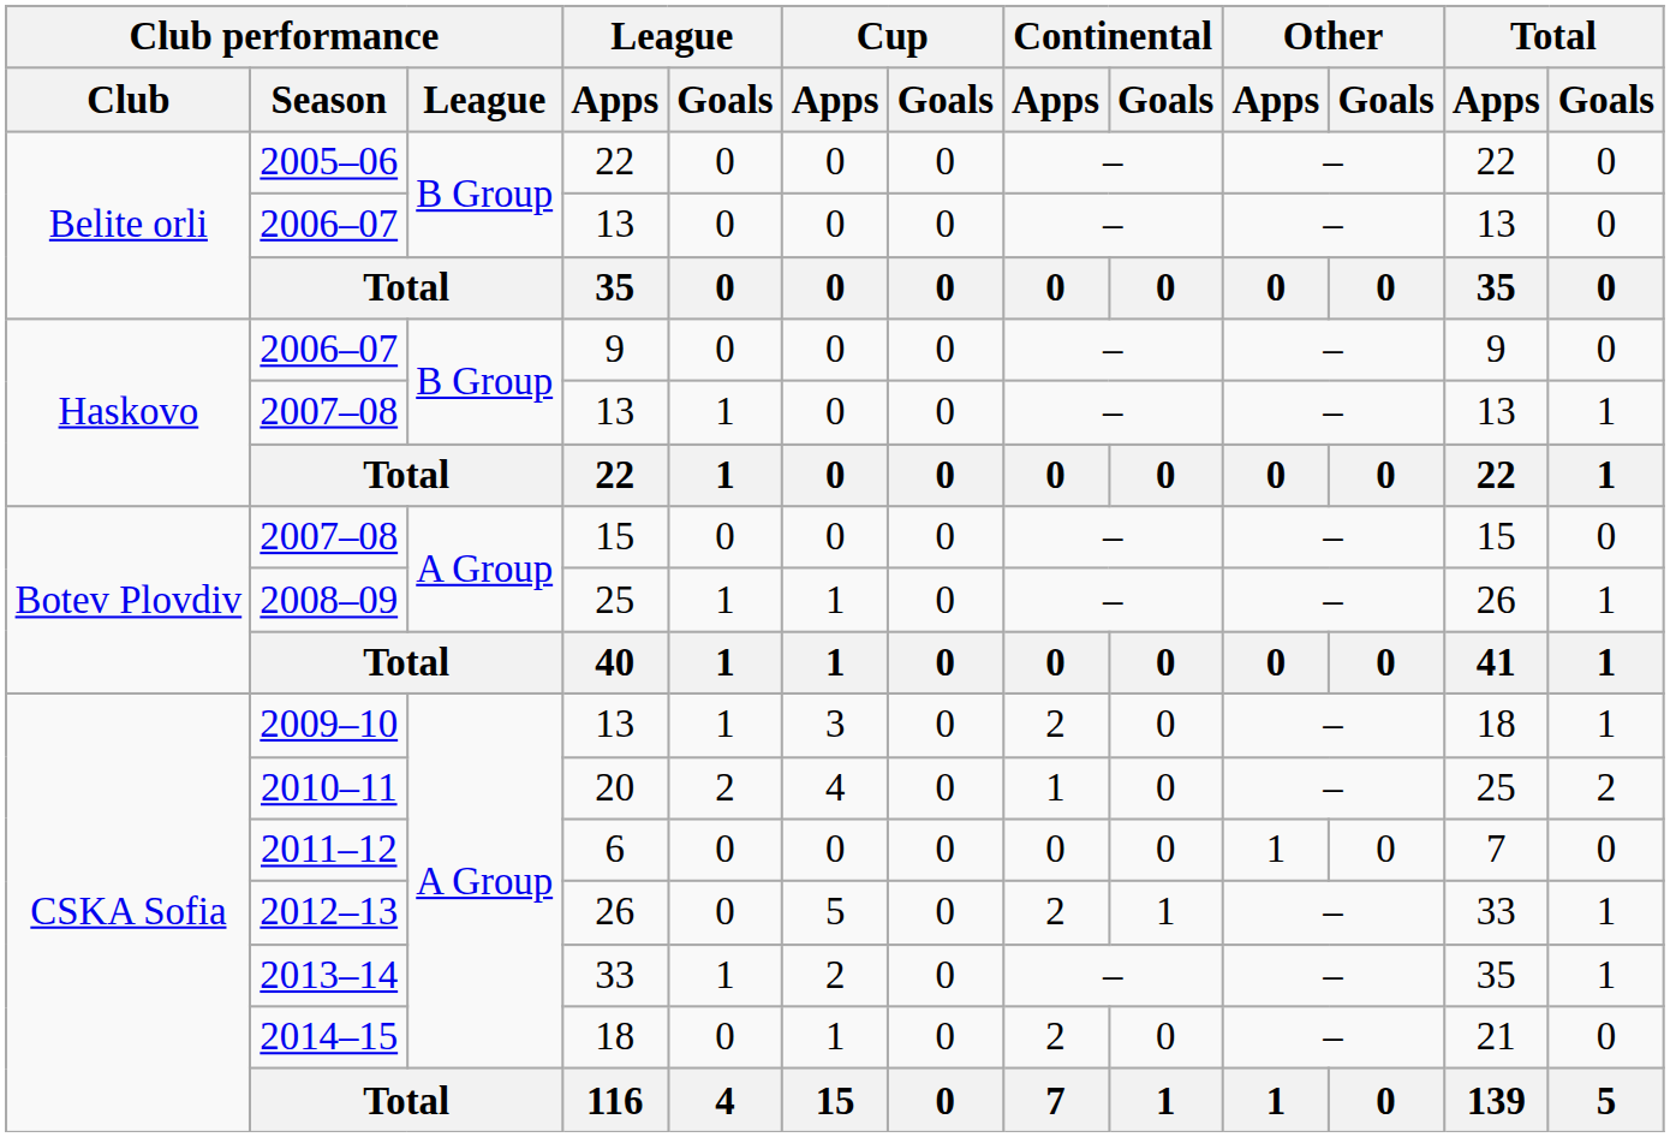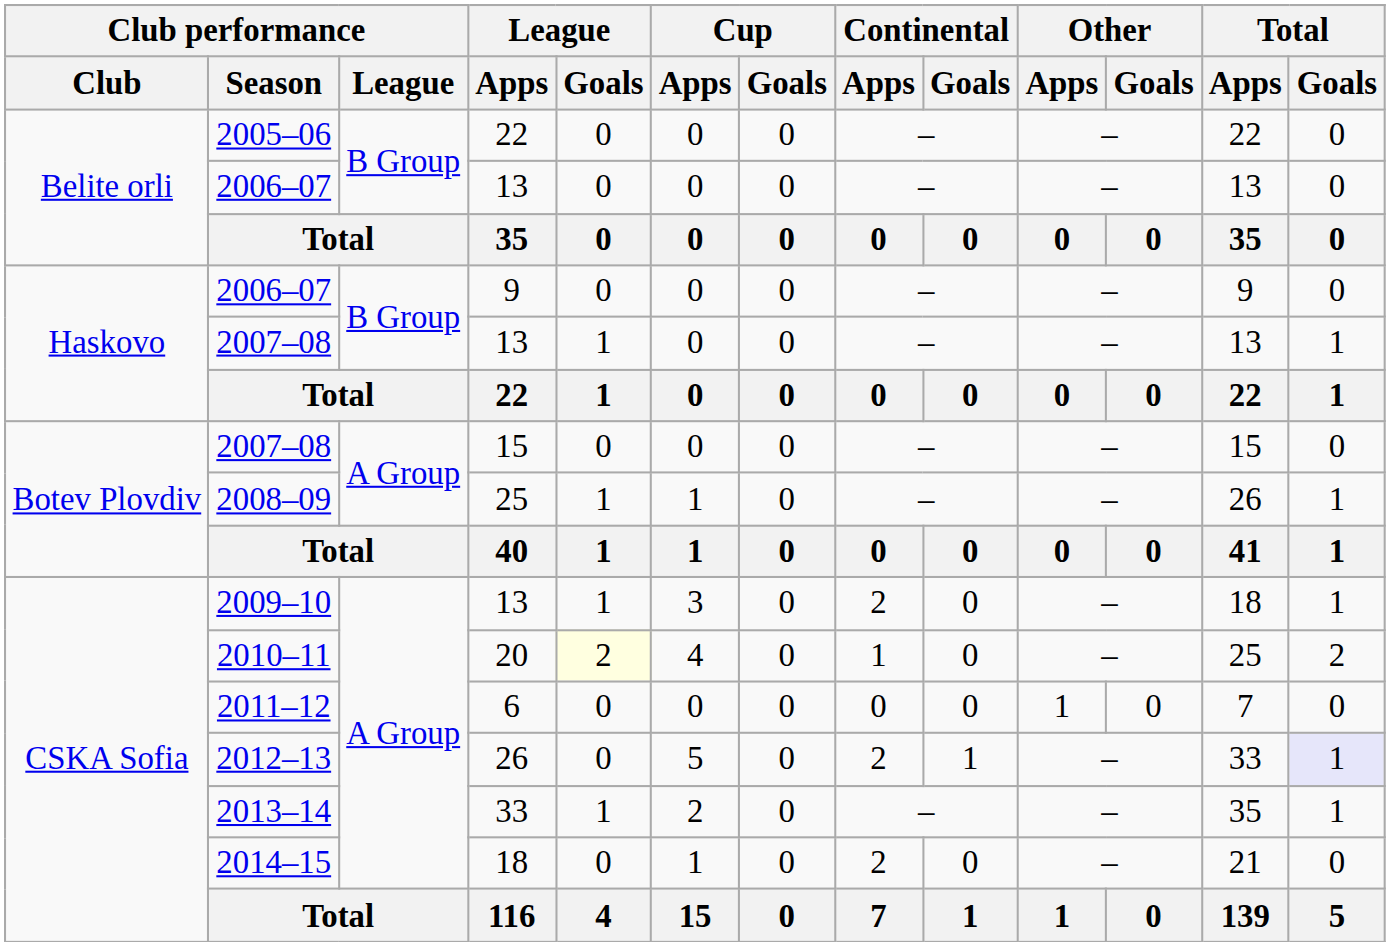2010–11 | League / Goals: no background -> lightyellow background
2012–13 | Total / Goals: no background -> lavender background
